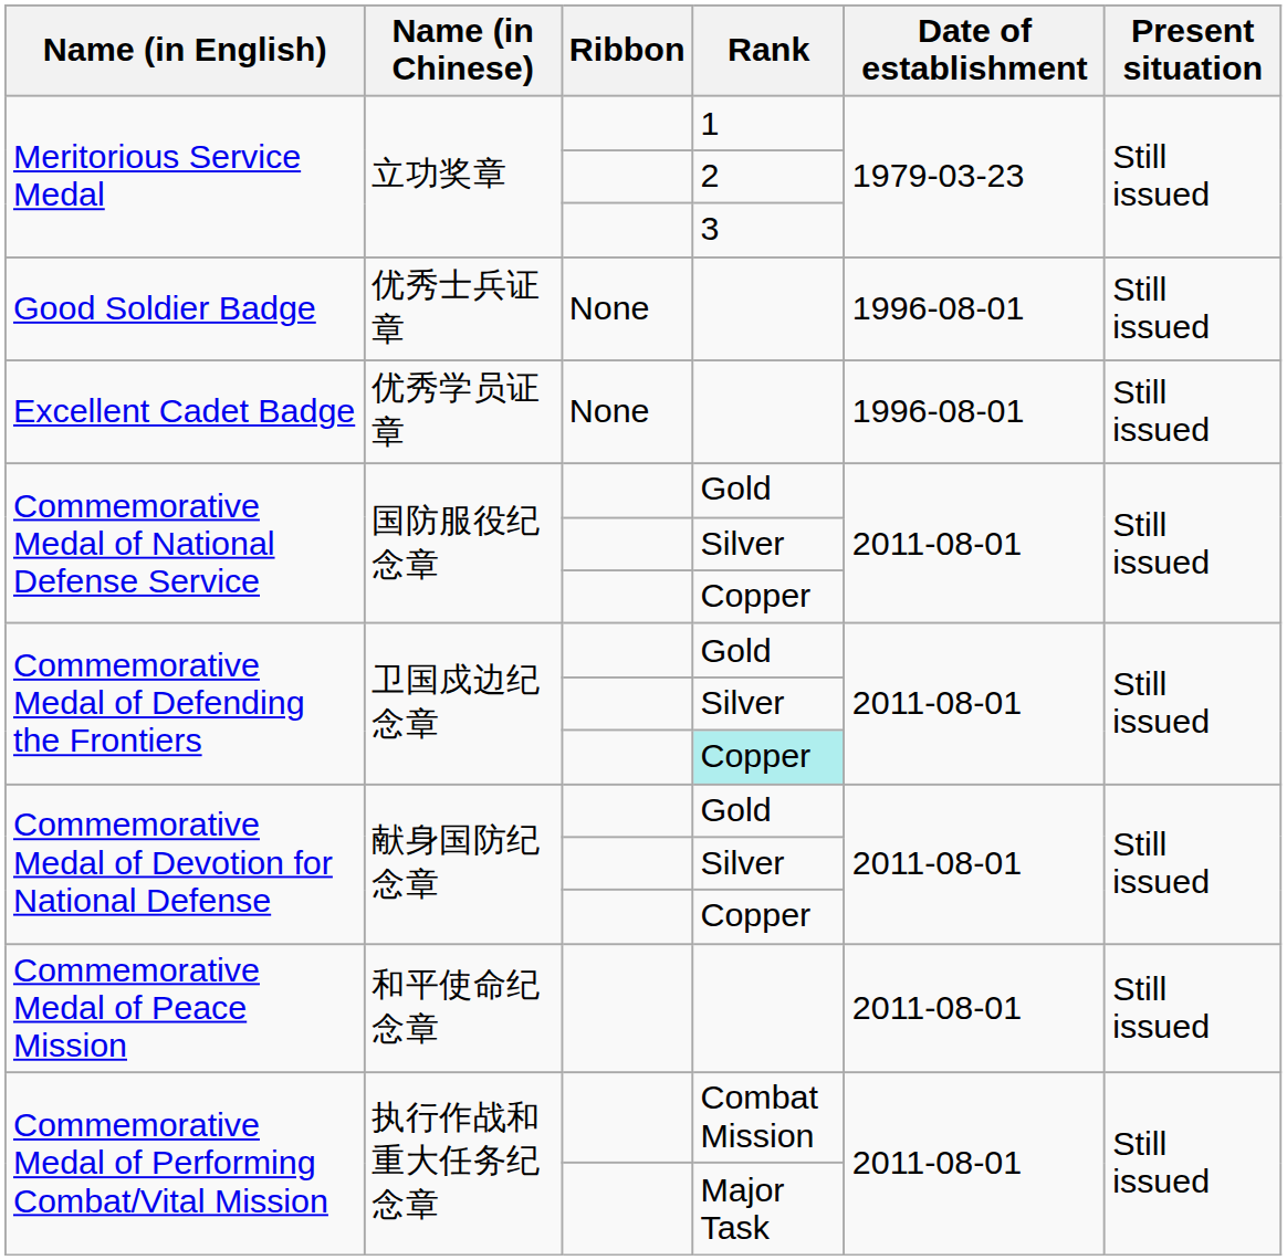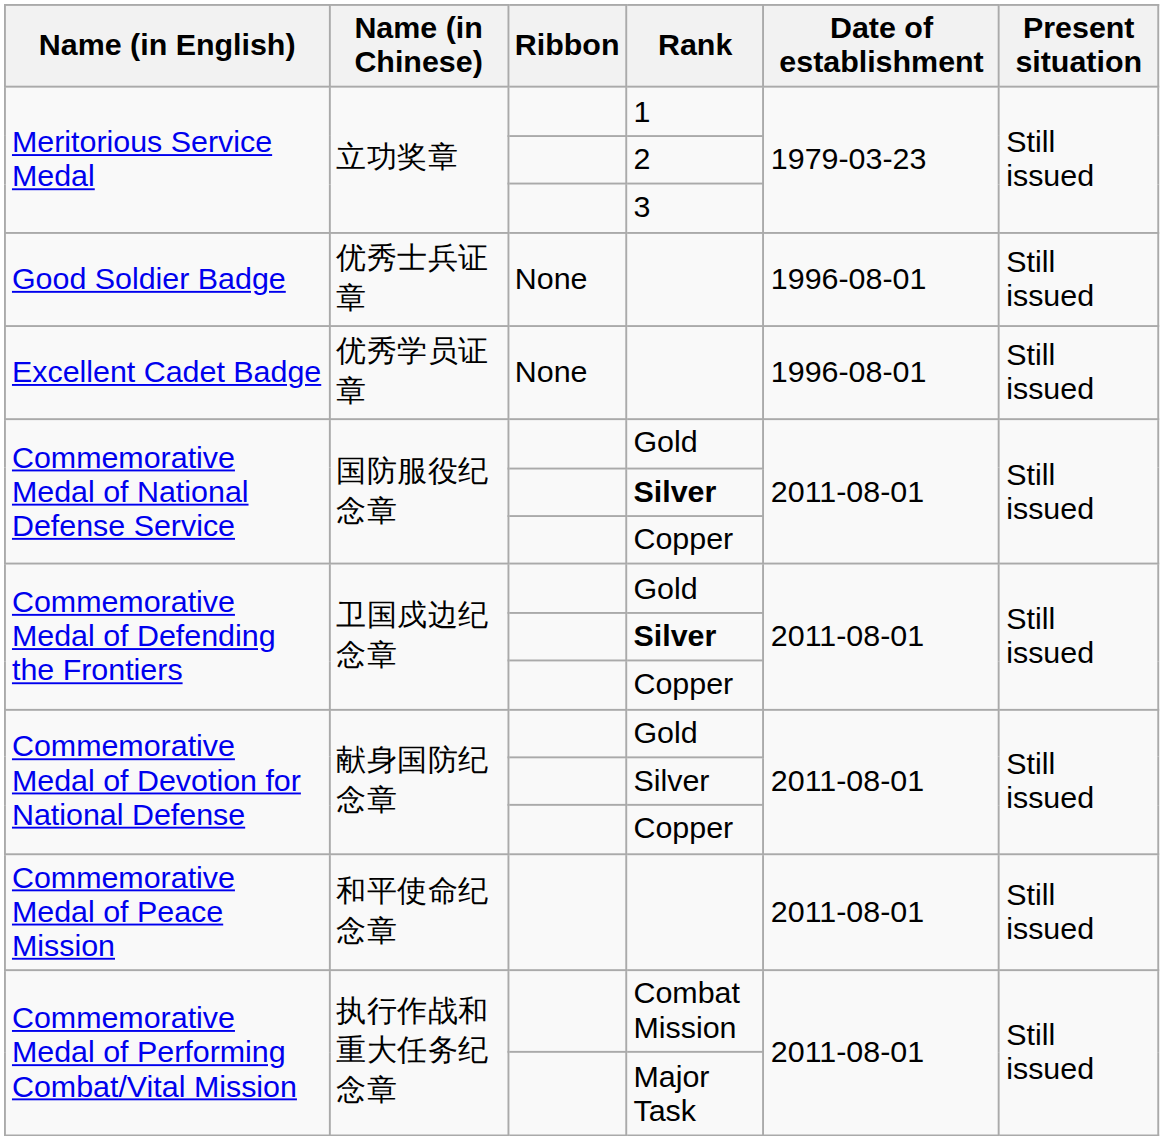Commemorative Medal of National Defense Service / Silver | Rank: normal -> bold
Commemorative Medal of Defending the Frontiers / Silver | Rank: normal -> bold
Commemorative Medal of Defending the Frontiers / Copper | Rank: paleturquoise background -> no background
